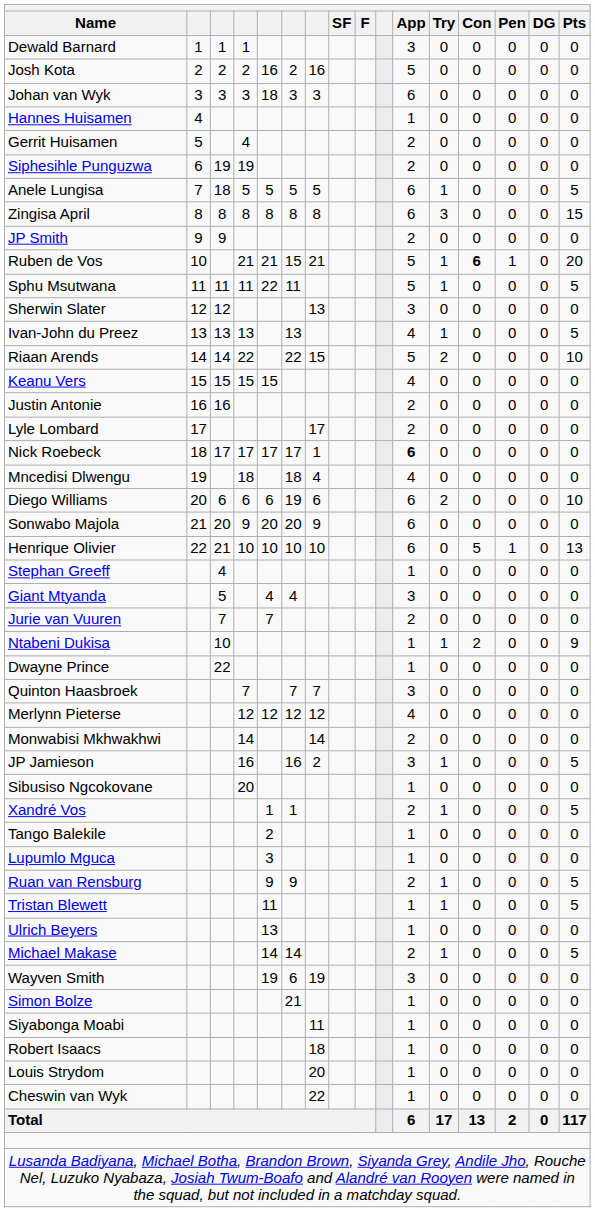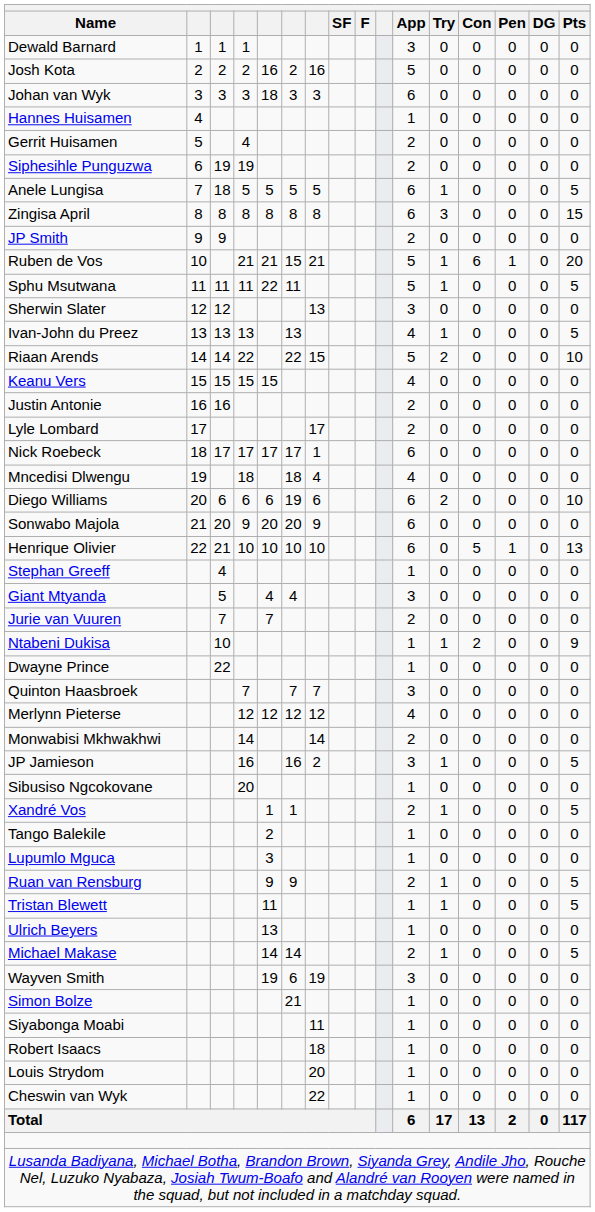Ruben de Vos | Con: bold -> normal
Nick Roebeck | App: bold -> normal
